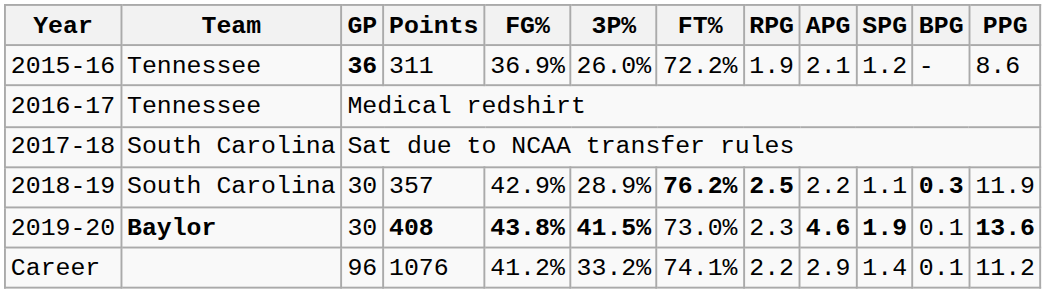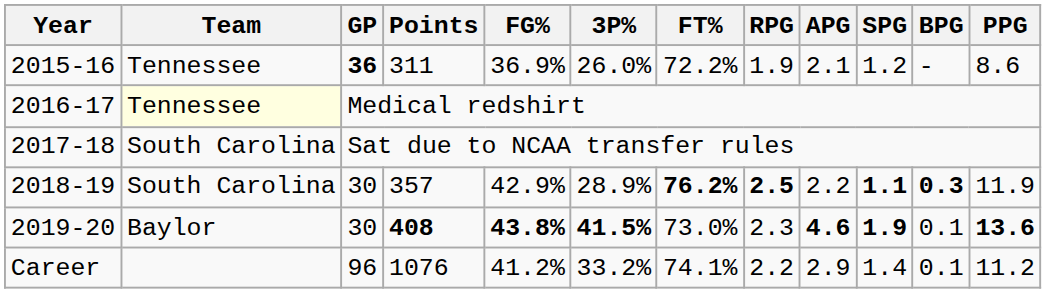2016-17 | Team: no background -> lightyellow background
2018-19 | SPG: normal -> bold
2019-20 | Team: bold -> normal
